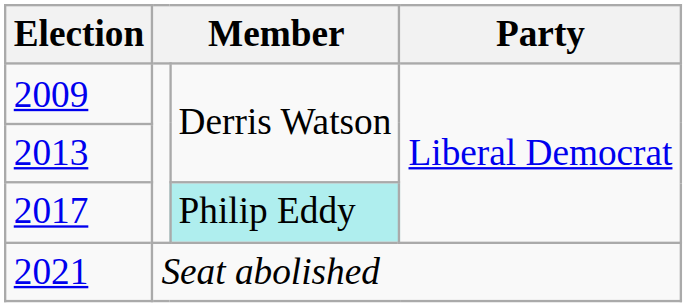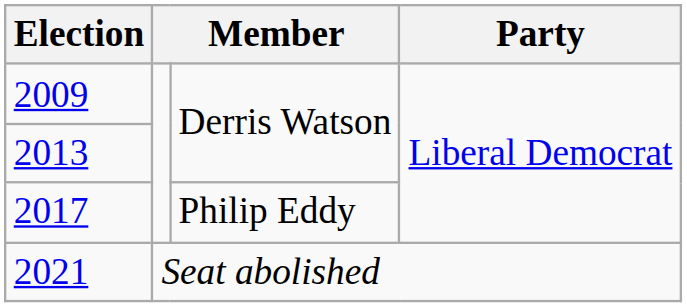2017 | column 3: paleturquoise background -> no background
